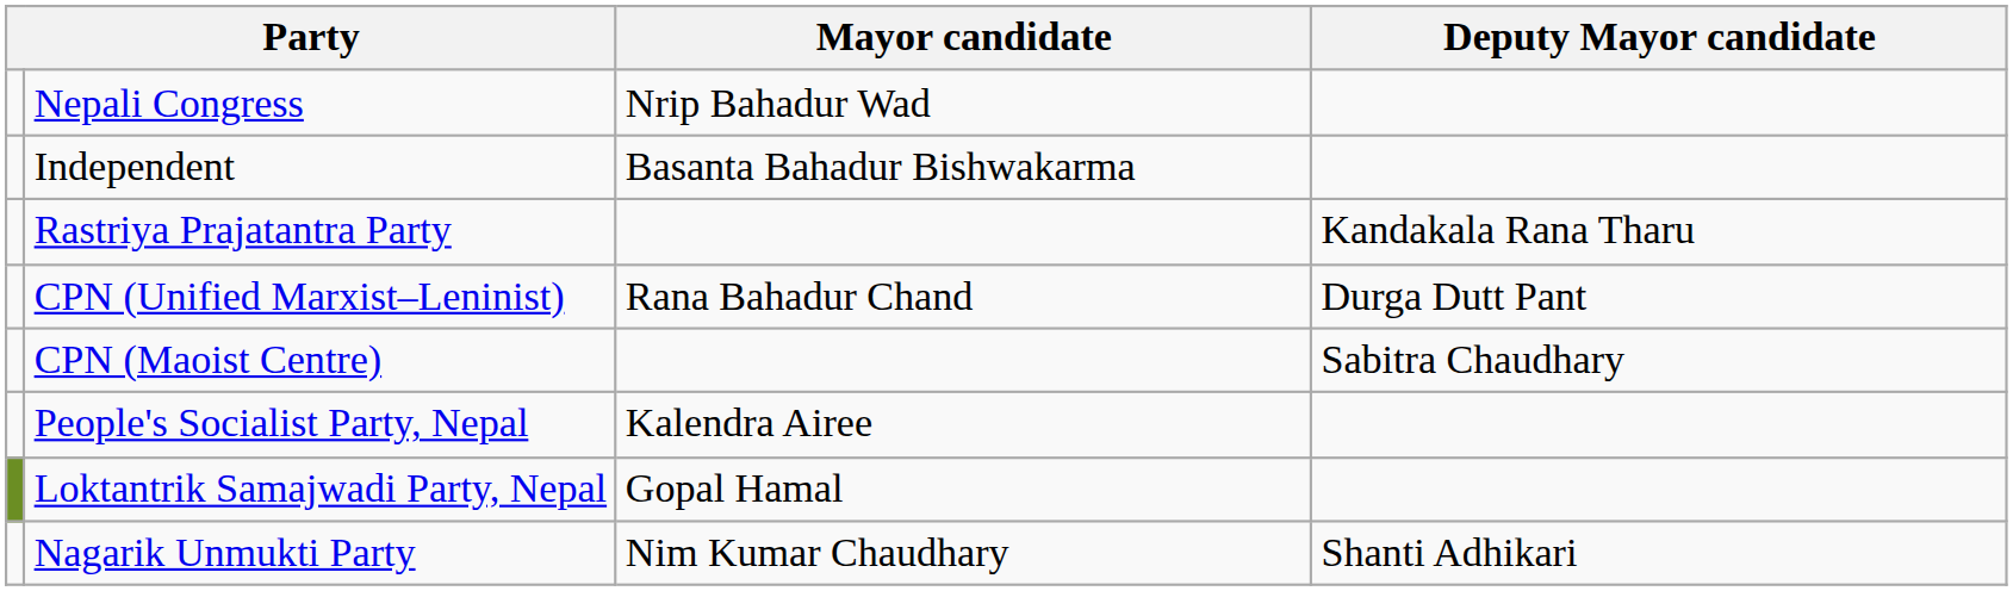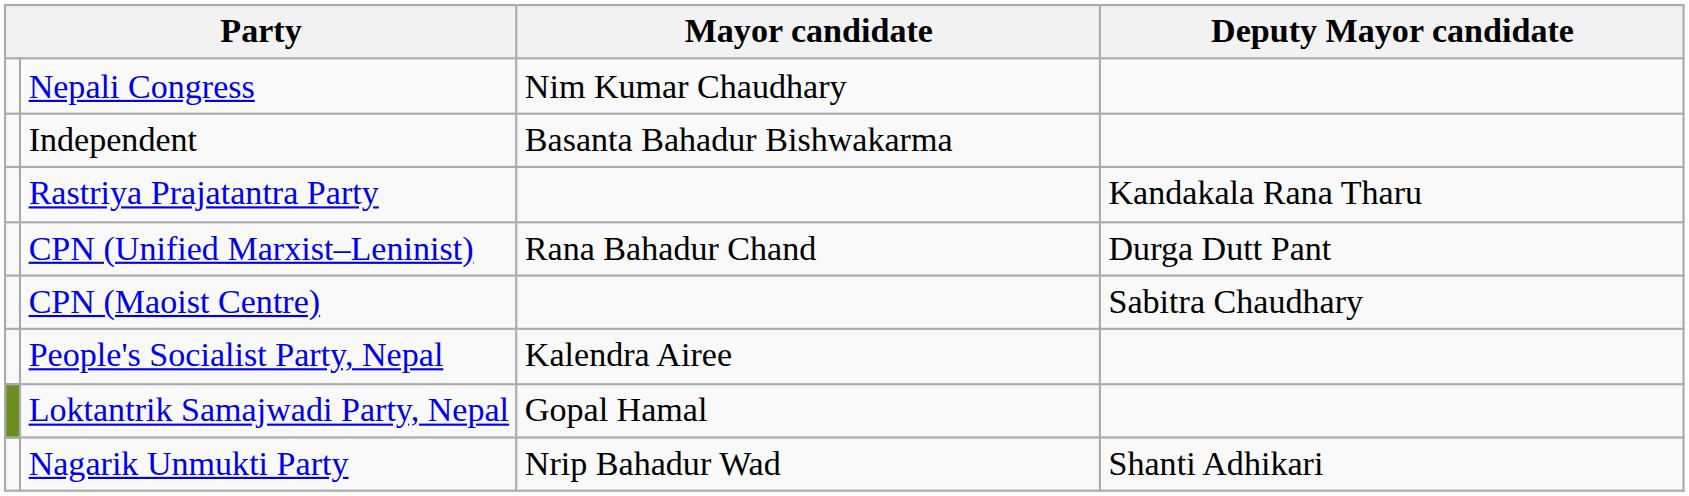Nepali Congress | Mayor candidate: Nrip Bahadur Wad -> Nim Kumar Chaudhary
Nagarik Unmukti Party | Mayor candidate: Nim Kumar Chaudhary -> Nrip Bahadur Wad
